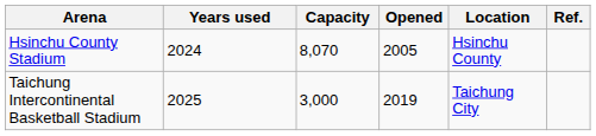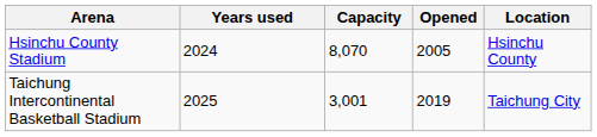- column: Ref.
Taichung Intercontinental Basketball Stadium | Capacity: 3,000 -> 3,001
